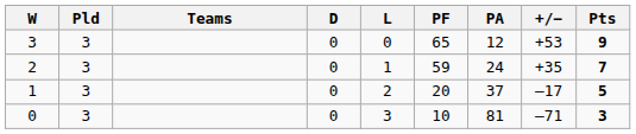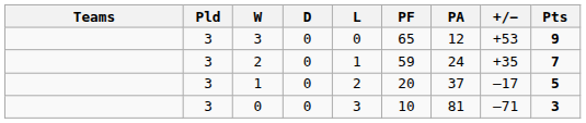columns swapped: Teams <-> W
